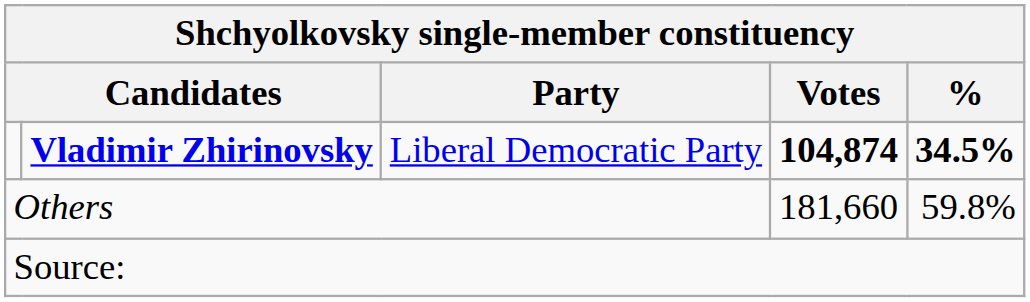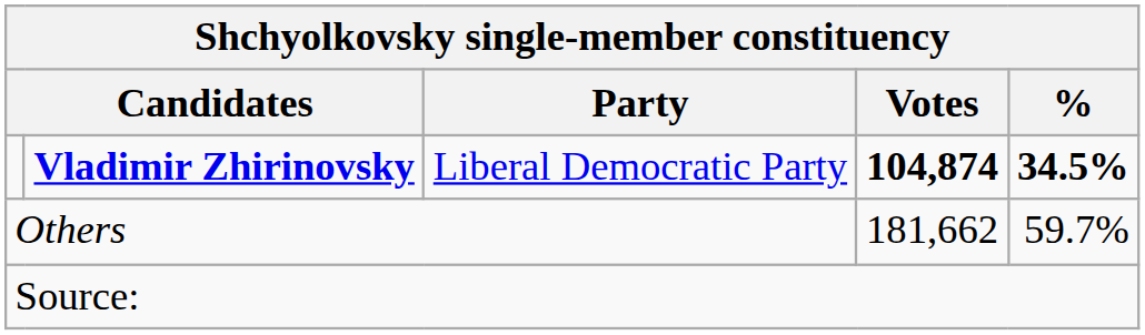Others | Votes: 181,660 -> 181,662
Others | %: 59.8% -> 59.7%
